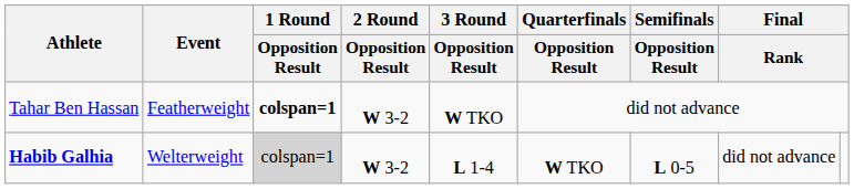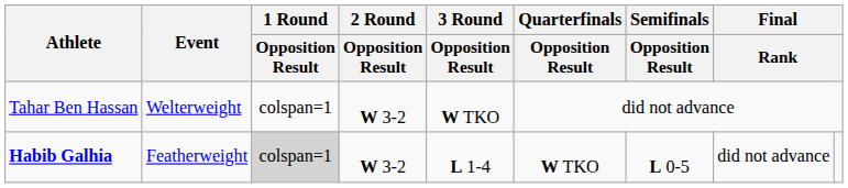Tahar Ben Hassan | Event: Featherweight -> Welterweight
Tahar Ben Hassan | 1 Round / Opposition Result: bold -> normal
Habib Galhia | Event: Welterweight -> Featherweight
